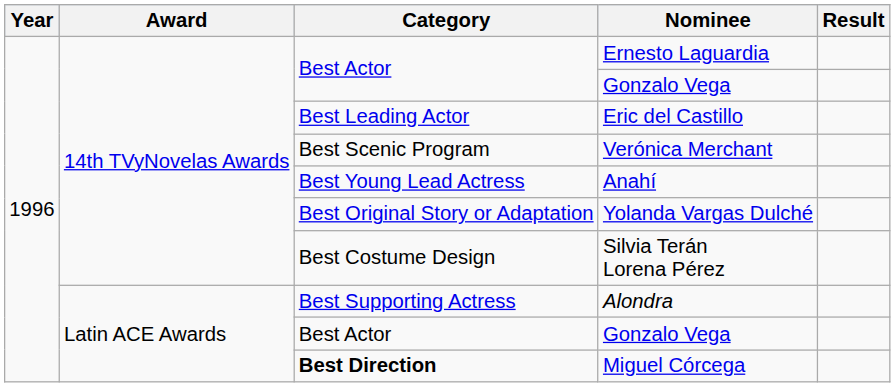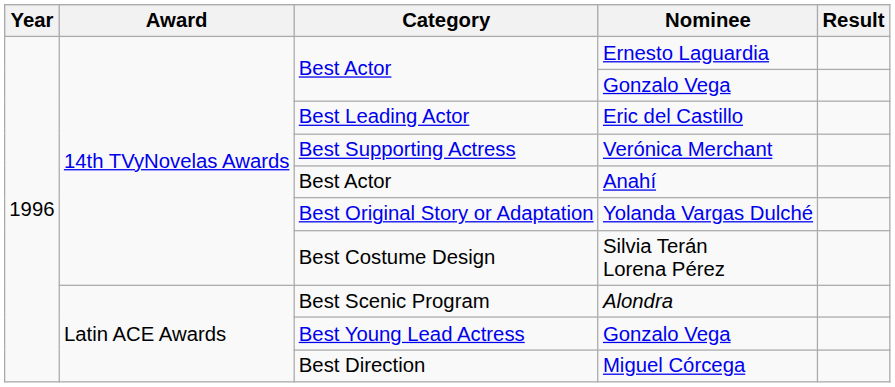Verónica Merchant | Category: Best Scenic Program -> Best Supporting Actress
Anahí | Category: Best Young Lead Actress -> Best Actor
Alondra | Category: Best Supporting Actress -> Best Scenic Program
Latin ACE Awards / Gonzalo Vega | Category: Best Actor -> Best Young Lead Actress
Miguel Córcega | Category: bold -> normal
